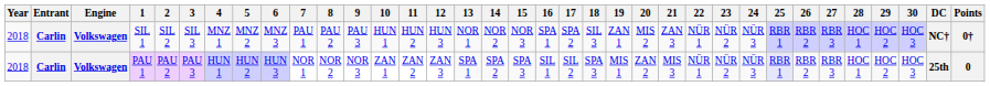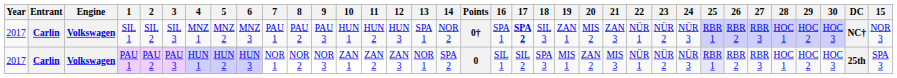columns swapped: 15 <-> Points
row 2 | Year: 2018 -> 2017
row 2 | 13: NOR 1 -> SPA 1
row 2 | 17: normal -> bold
row 3 | Year: 2018 -> 2017
row 3 | 13: SPA 1 -> NOR 1
